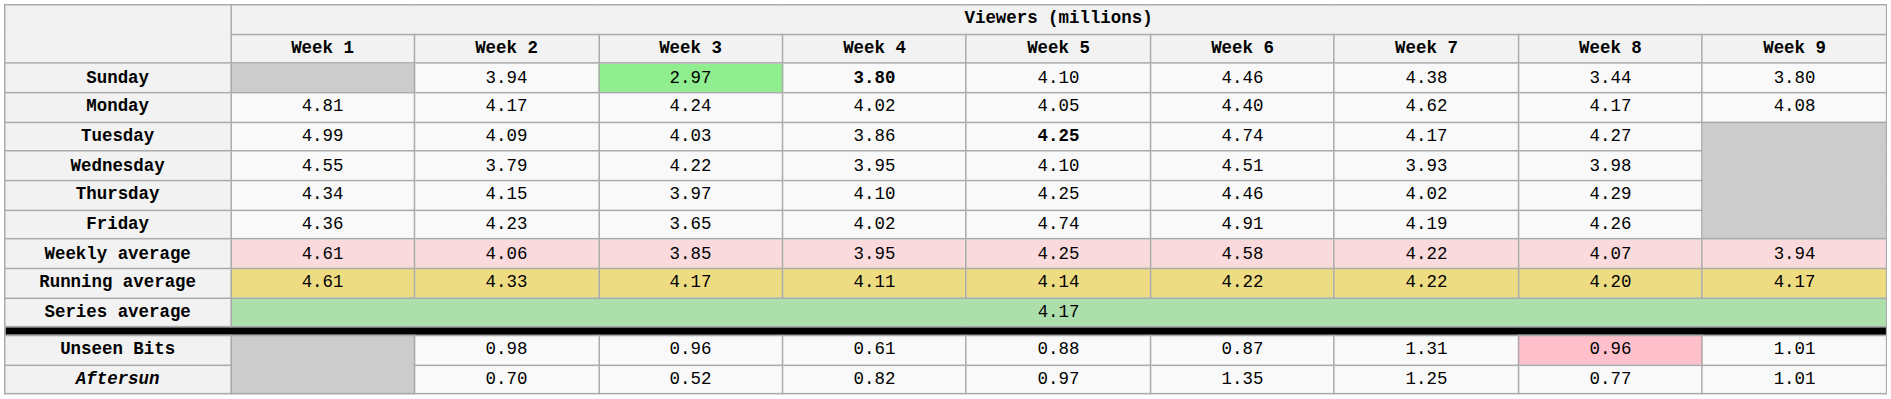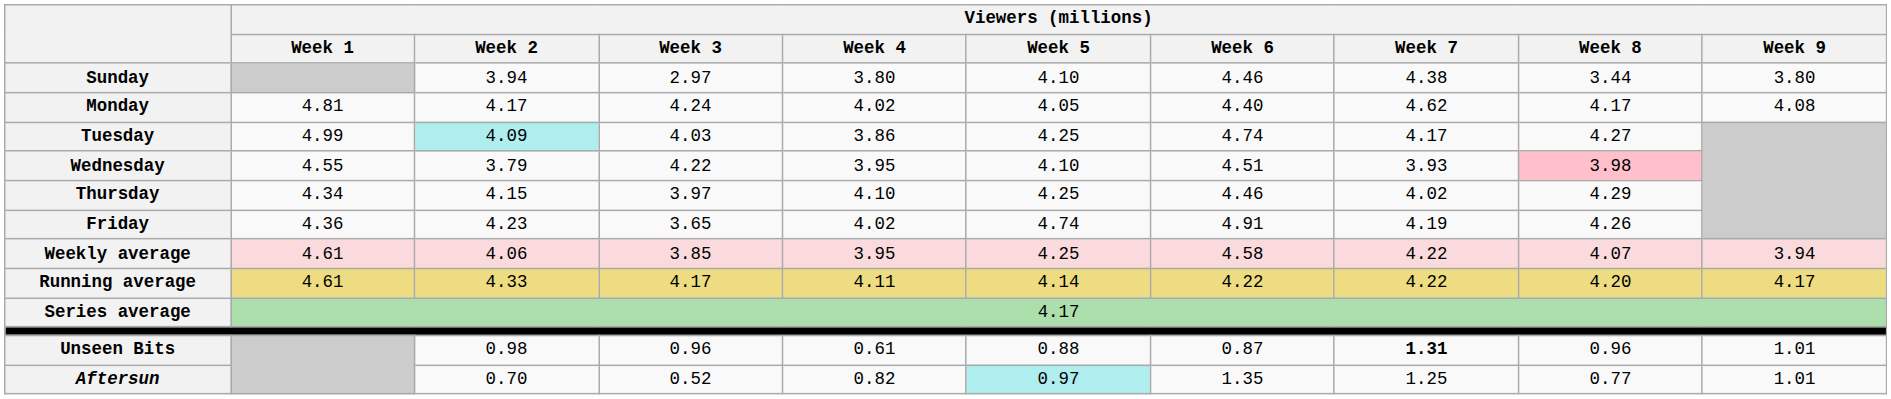Sunday | Viewers (millions) / Week 3: lightgreen background -> no background
Sunday | Viewers (millions) / Week 4: bold -> normal
Tuesday | Viewers (millions) / Week 2: no background -> paleturquoise background
Tuesday | Viewers (millions) / Week 5: bold -> normal
Wednesday | Viewers (millions) / Week 8: no background -> pink background
Unseen Bits | Viewers (millions) / Week 7: normal -> bold
Unseen Bits | Viewers (millions) / Week 8: pink background -> no background
Aftersun | Viewers (millions) / Week 5: no background -> paleturquoise background
